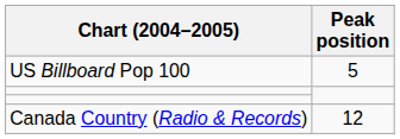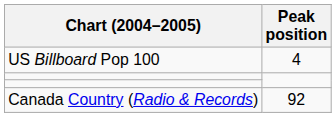row 2 | Peak position: 5 -> 4
row 5 | Peak position: 12 -> 92
